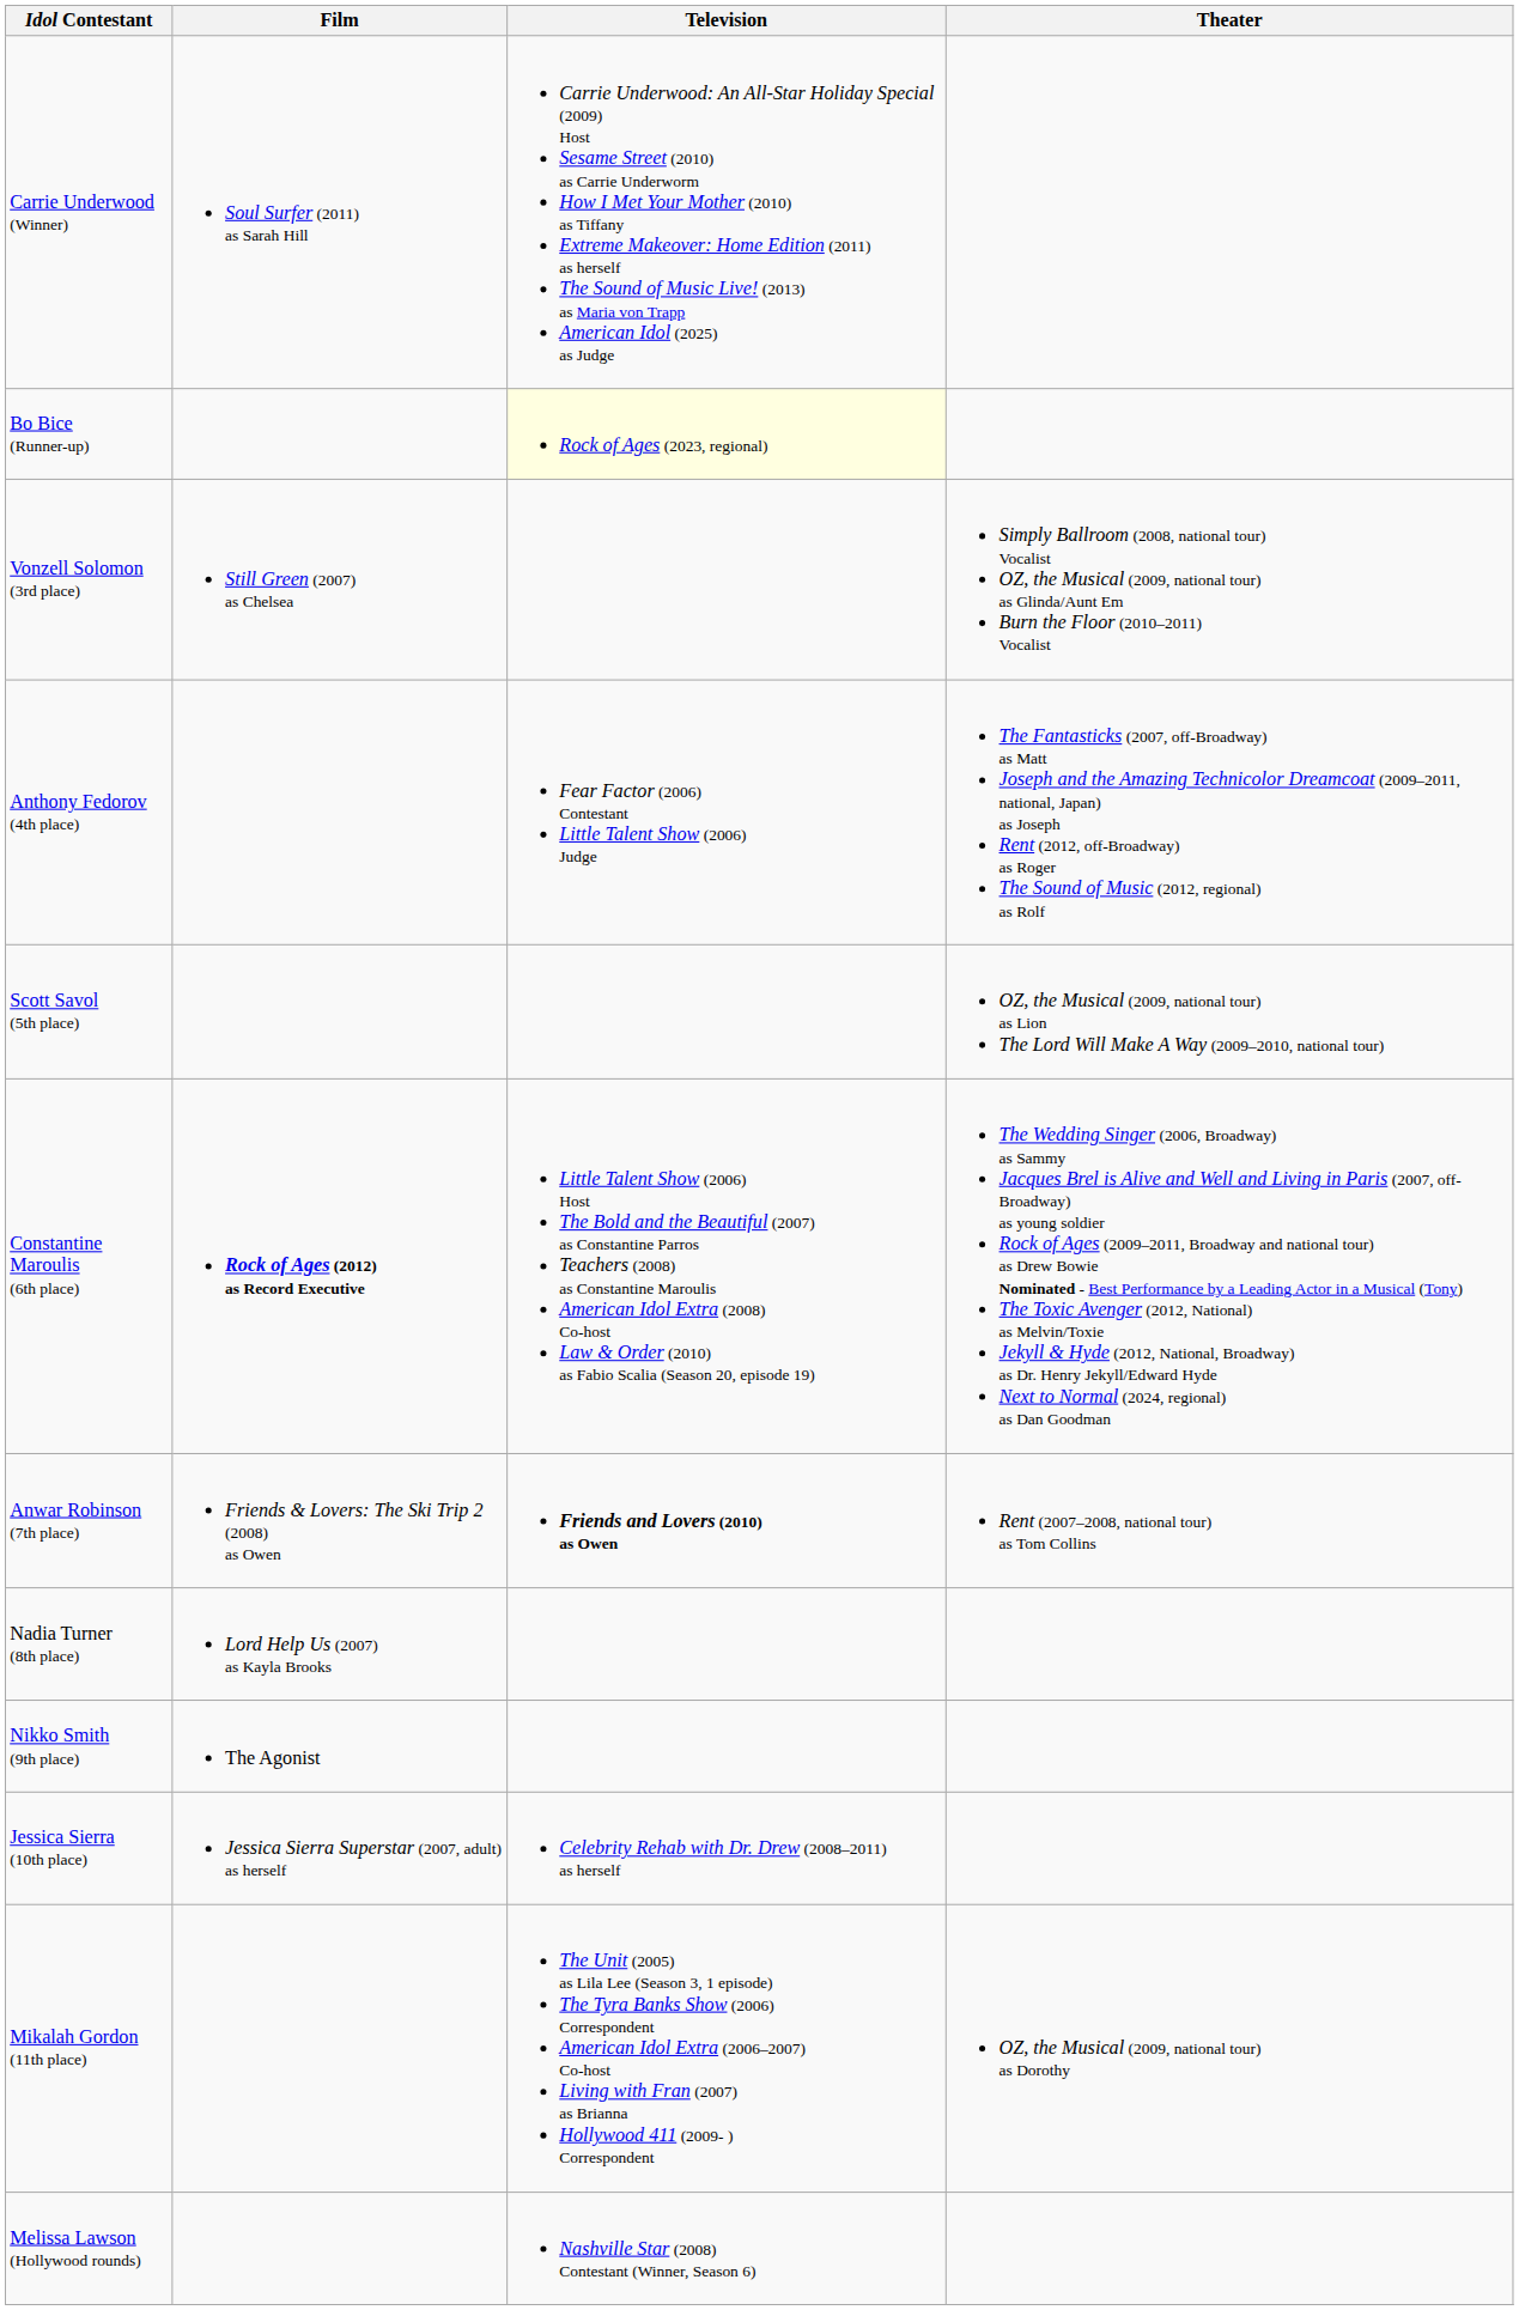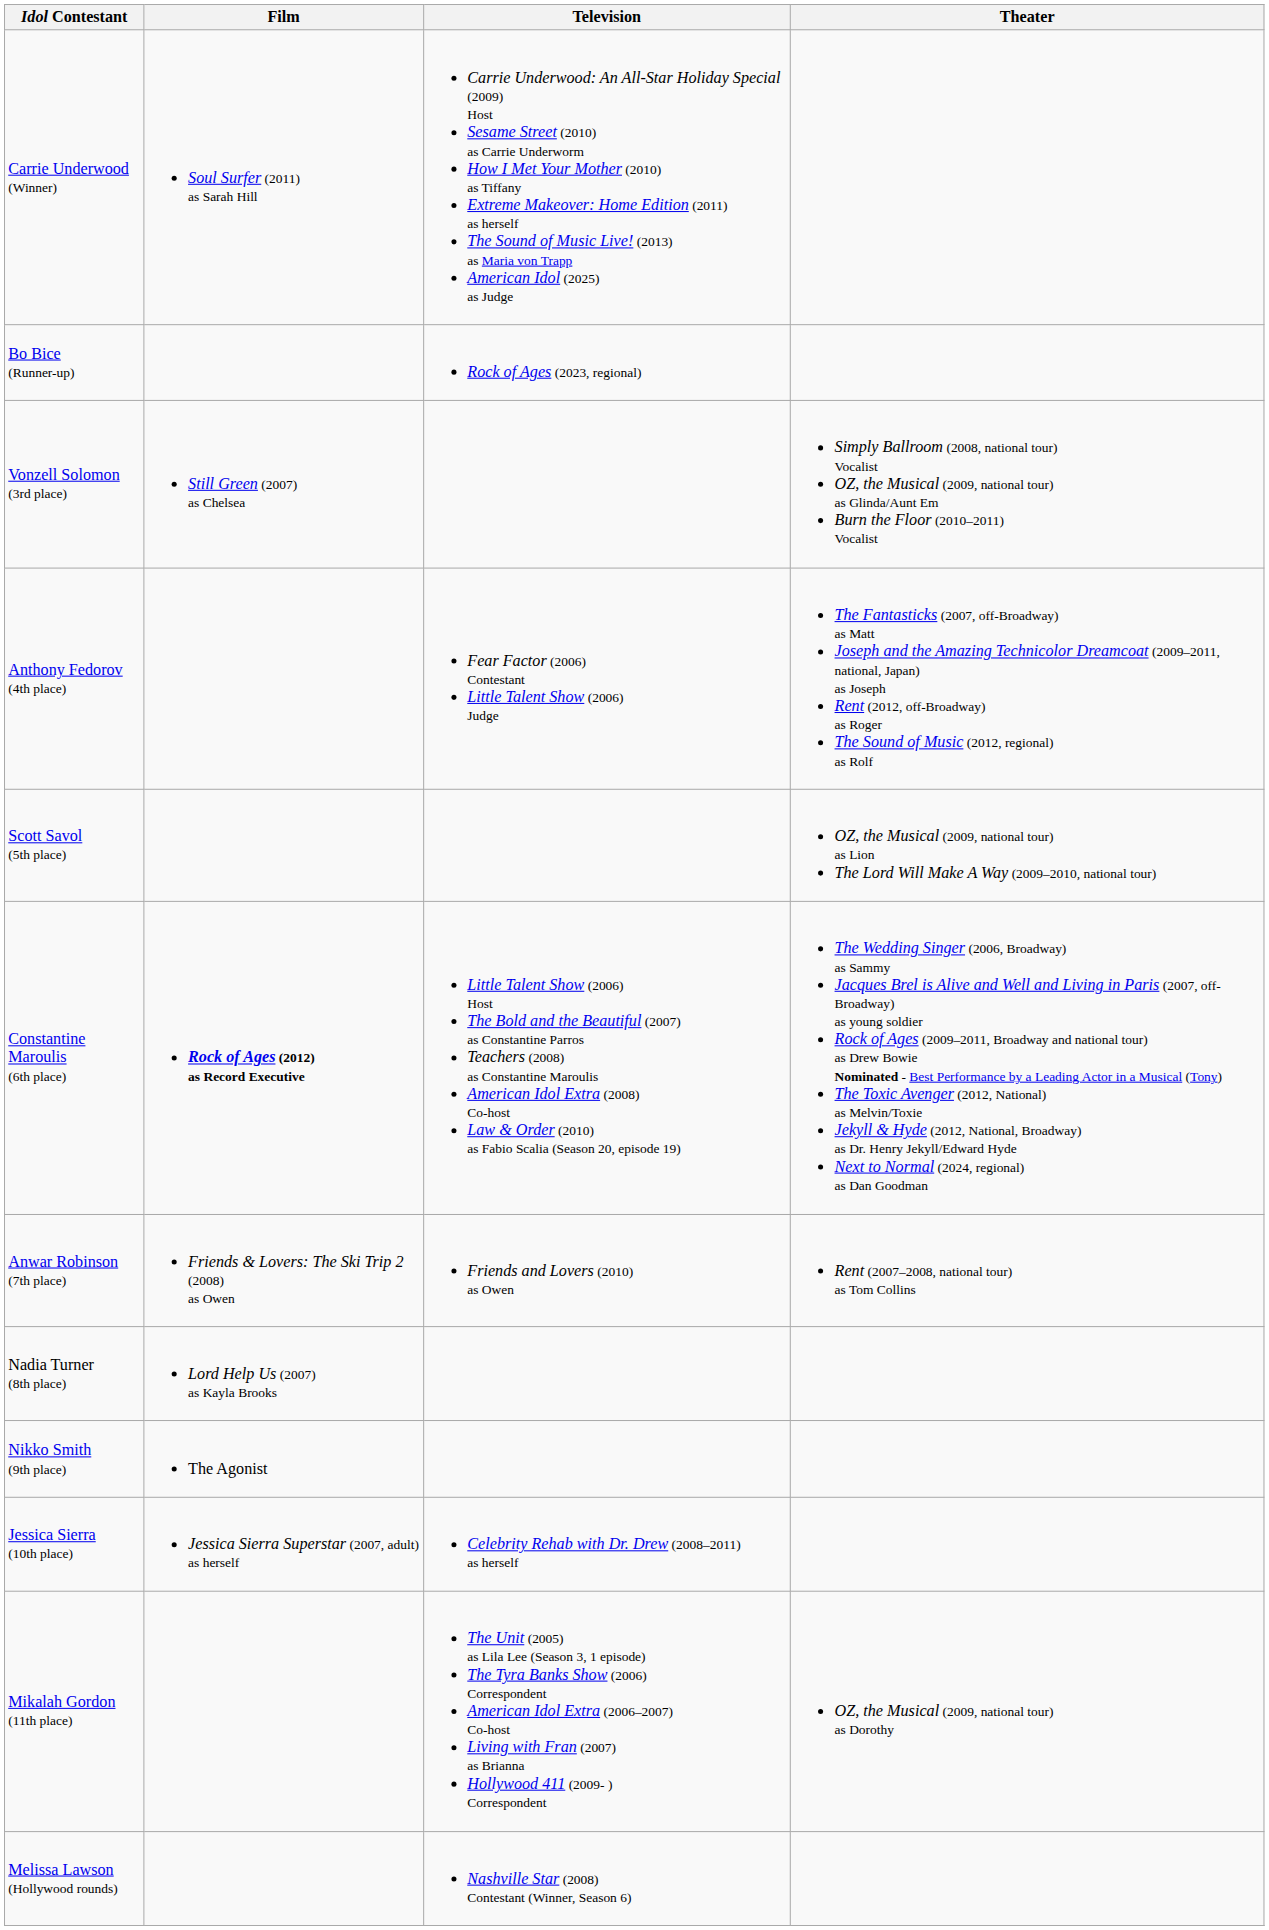Bo Bice (Runner-up) | Television: lightyellow background -> no background
Anwar Robinson (7th place) | Television: bold -> normal
